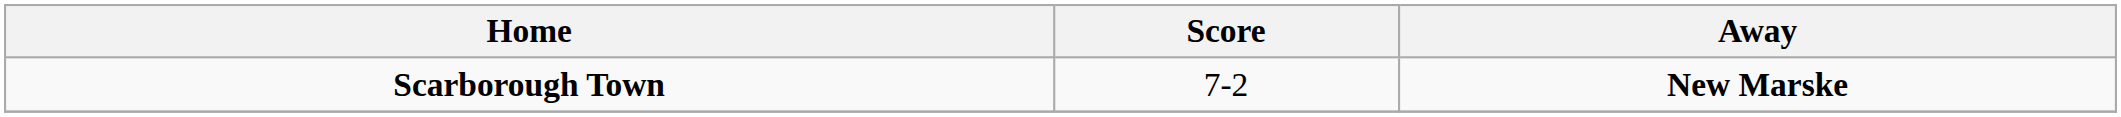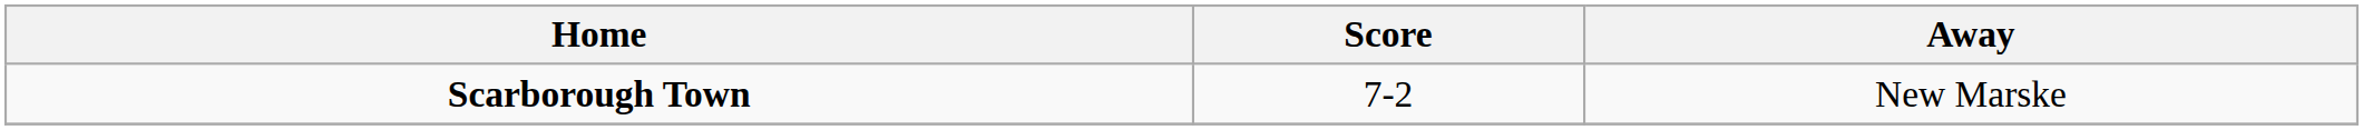Scarborough Town | Away: bold -> normal
